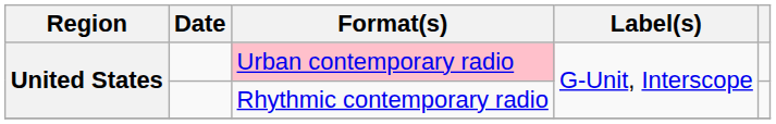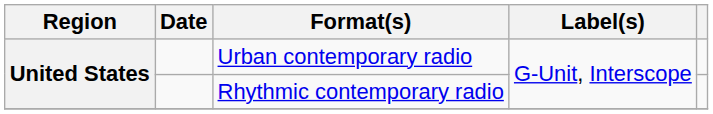Urban contemporary radio | Format(s): pink background -> no background
